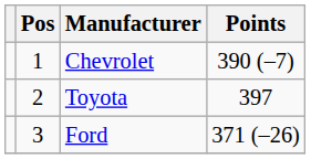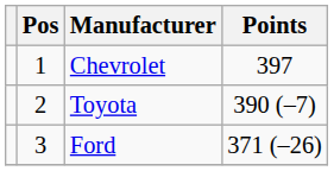Chevrolet | Points: 390 (–7) -> 397
Toyota | Points: 397 -> 390 (–7)
